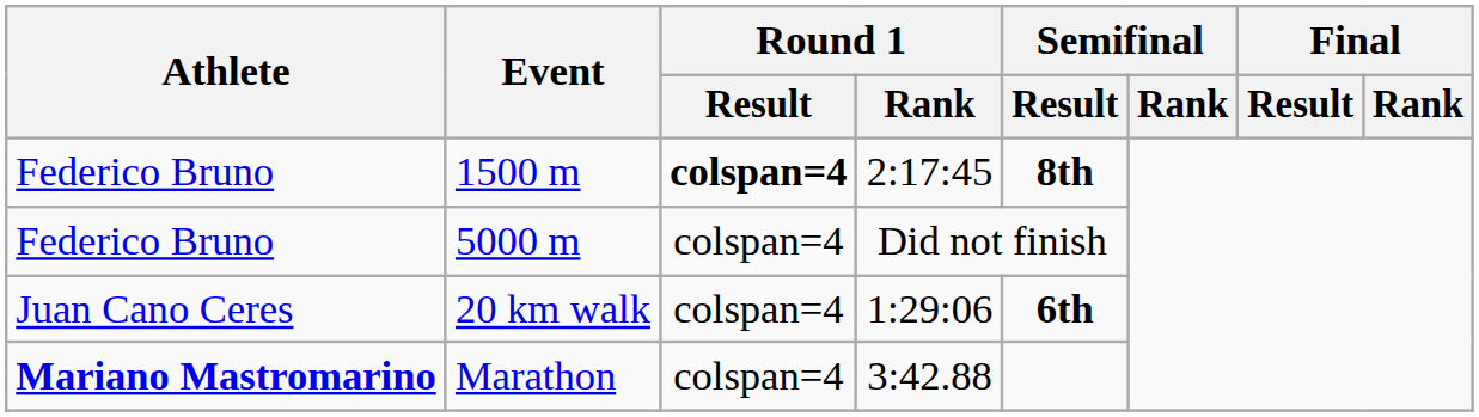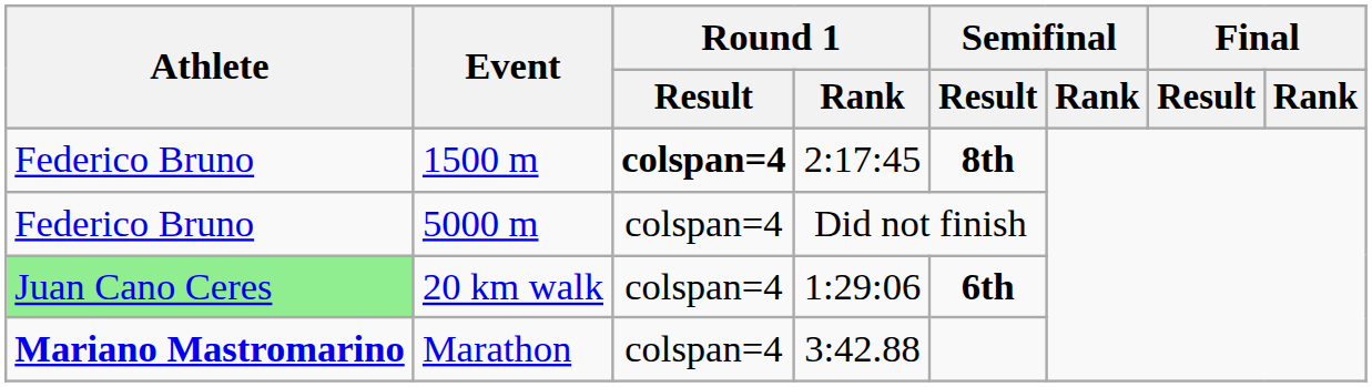20 km walk | Athlete: no background -> lightgreen background
